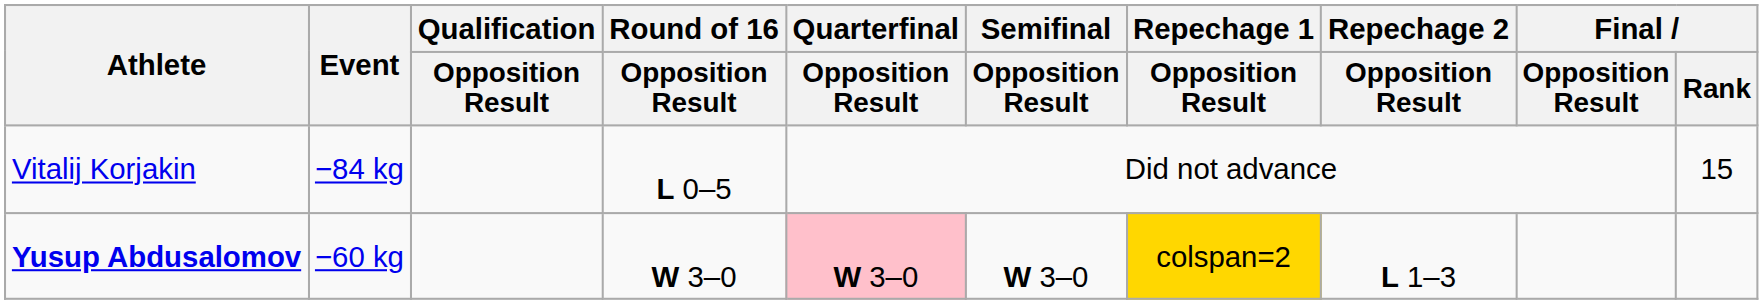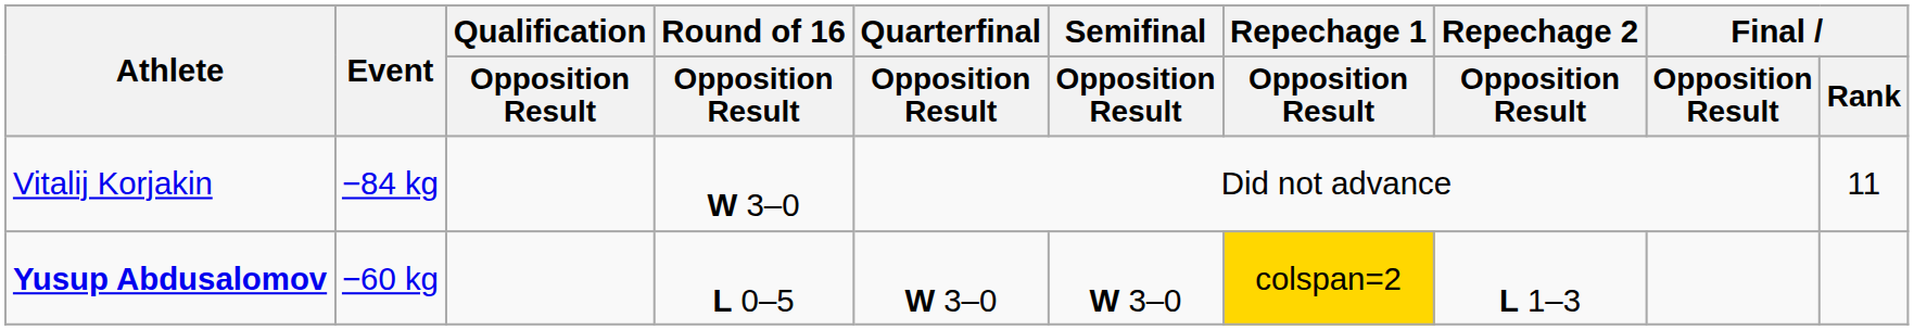Vitalij Korjakin | Round of 16 / Opposition Result: L 0–5 -> W 3–0
Vitalij Korjakin | Final / Rank: 15 -> 11
Yusup Abdusalomov | Round of 16 / Opposition Result: W 3–0 -> L 0–5
Yusup Abdusalomov | Quarterfinal / Opposition Result: pink background -> no background
